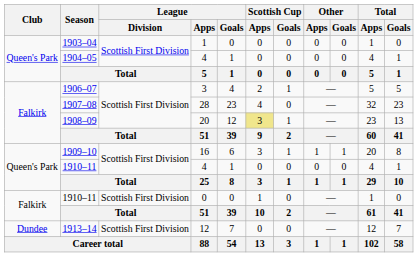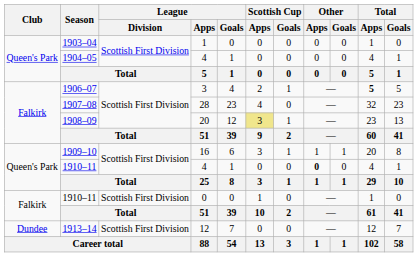1906–07 | Total / Apps: normal -> bold
1910–11 / 4 | Other / Apps: normal -> bold
